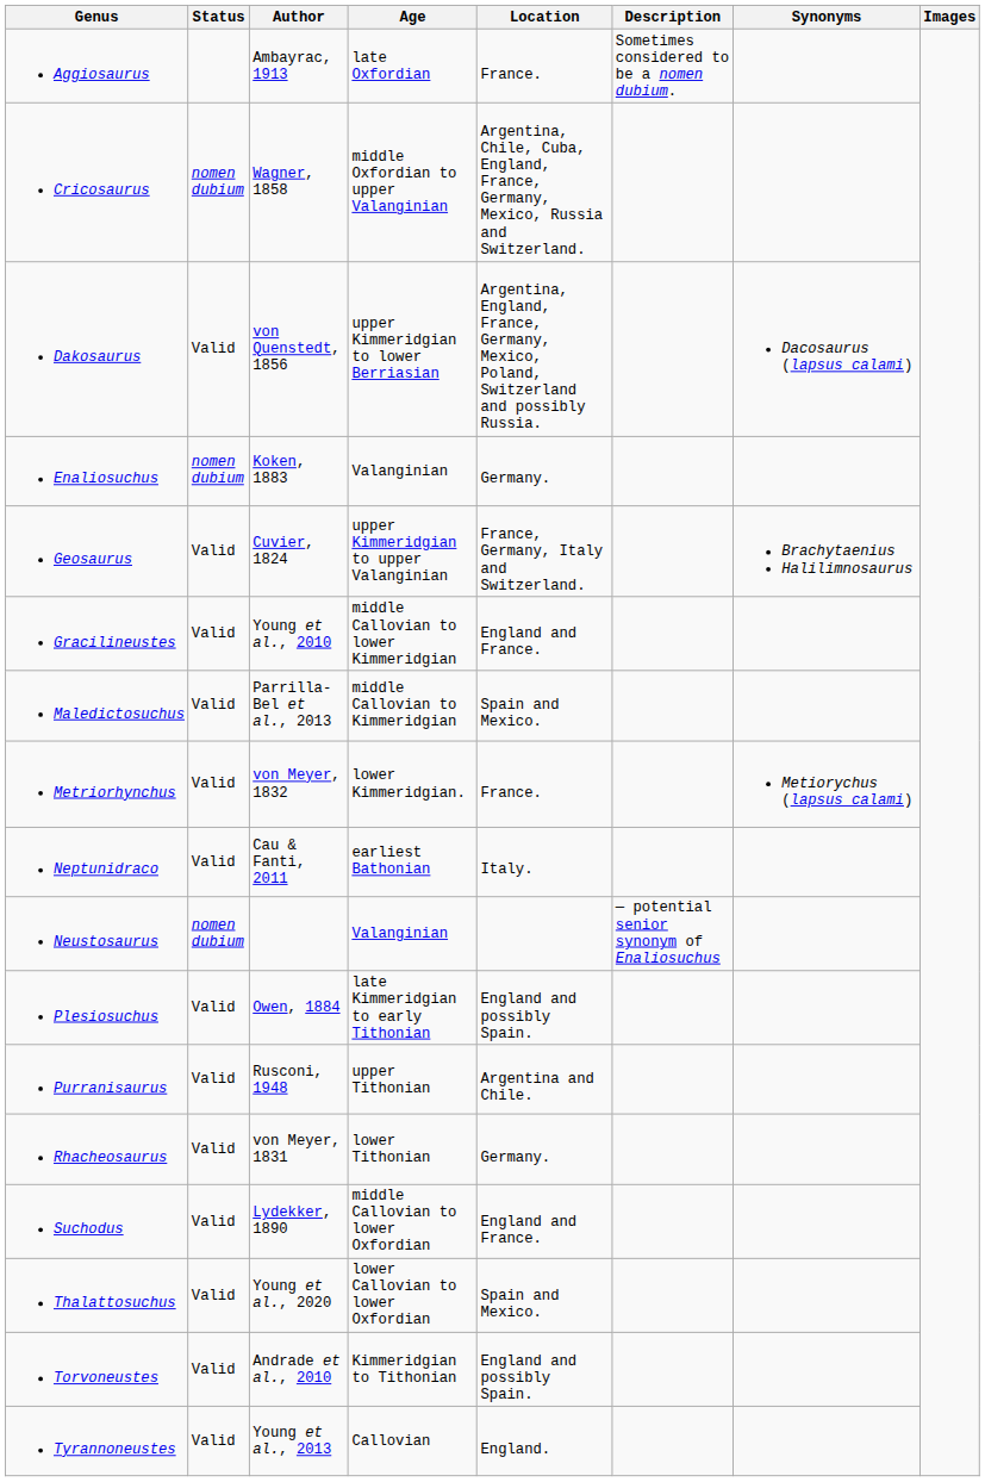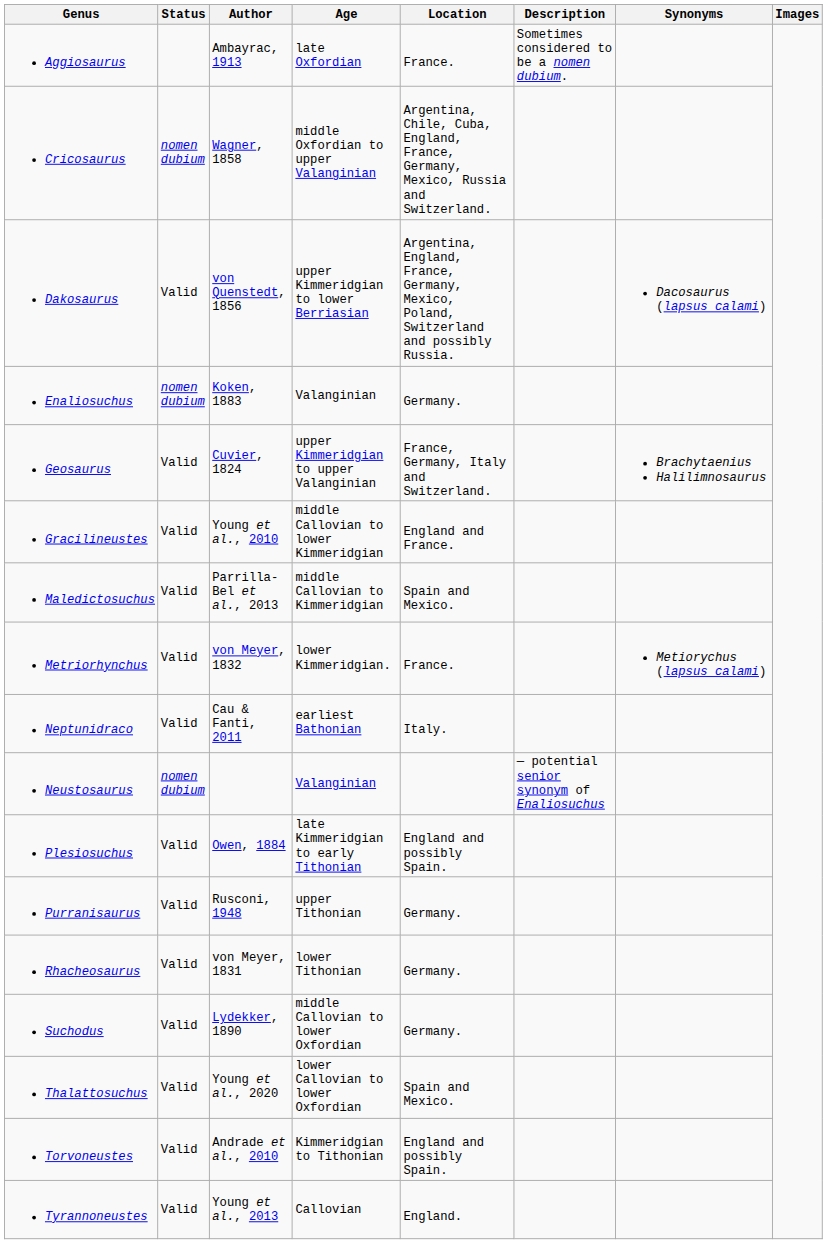Purranisaurus | Location: Argentina and Chile. -> Germany.
Suchodus | Location: England and France. -> Germany.
